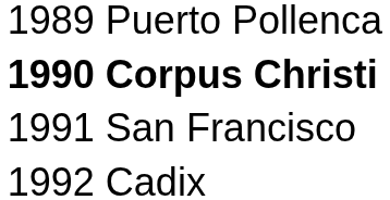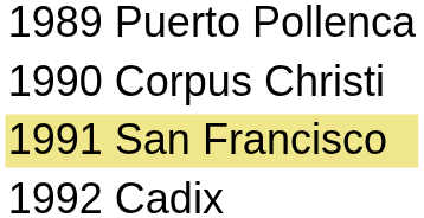1990 Corpus Christi | column 1: bold -> normal
1991 San Francisco | column 1: no background -> khaki background
